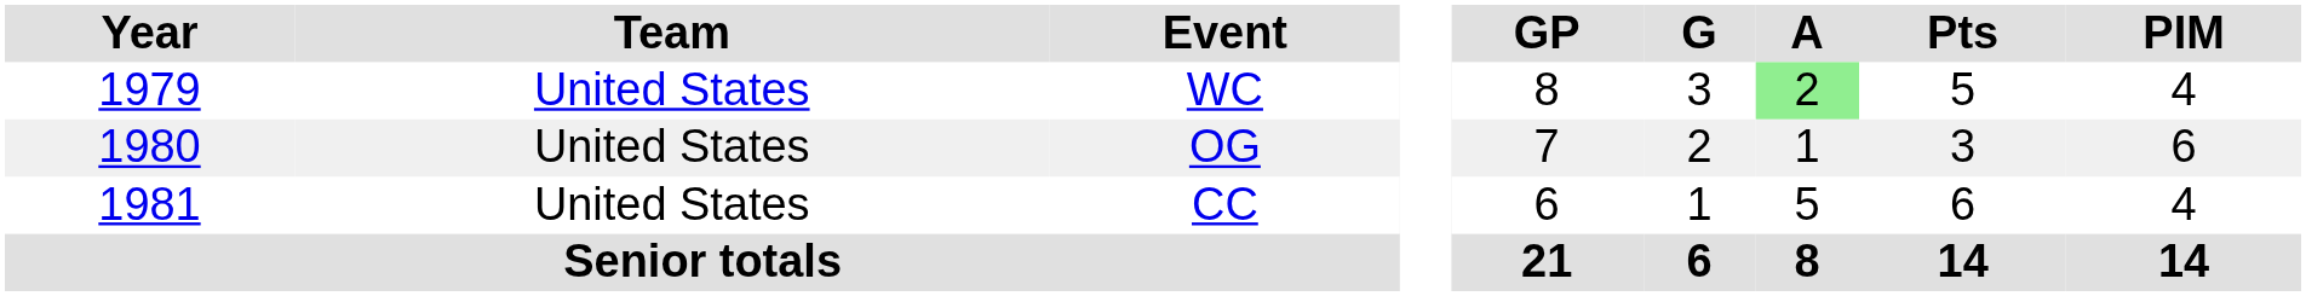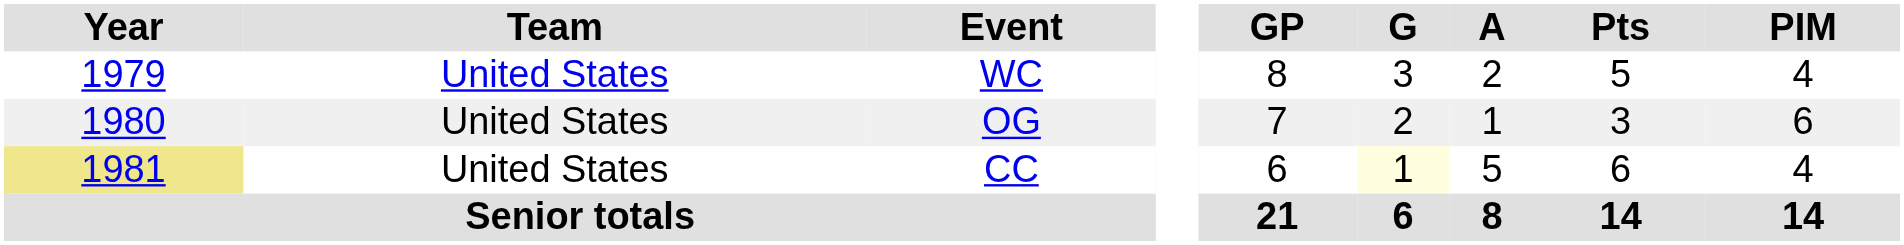WC | A: lightgreen background -> no background
CC | Year: no background -> khaki background
CC | G: no background -> lightyellow background
